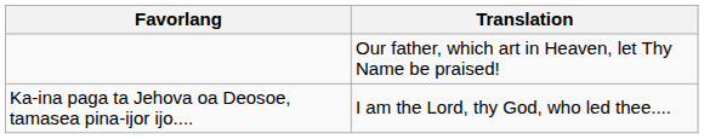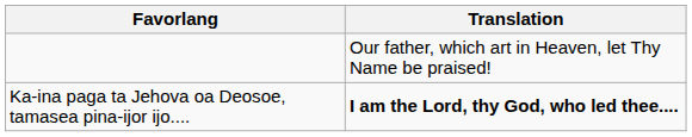Ka-ina paga ta Jehova oa Deosoe, tamasea pina-ijor ijo.... | Translation: normal -> bold
